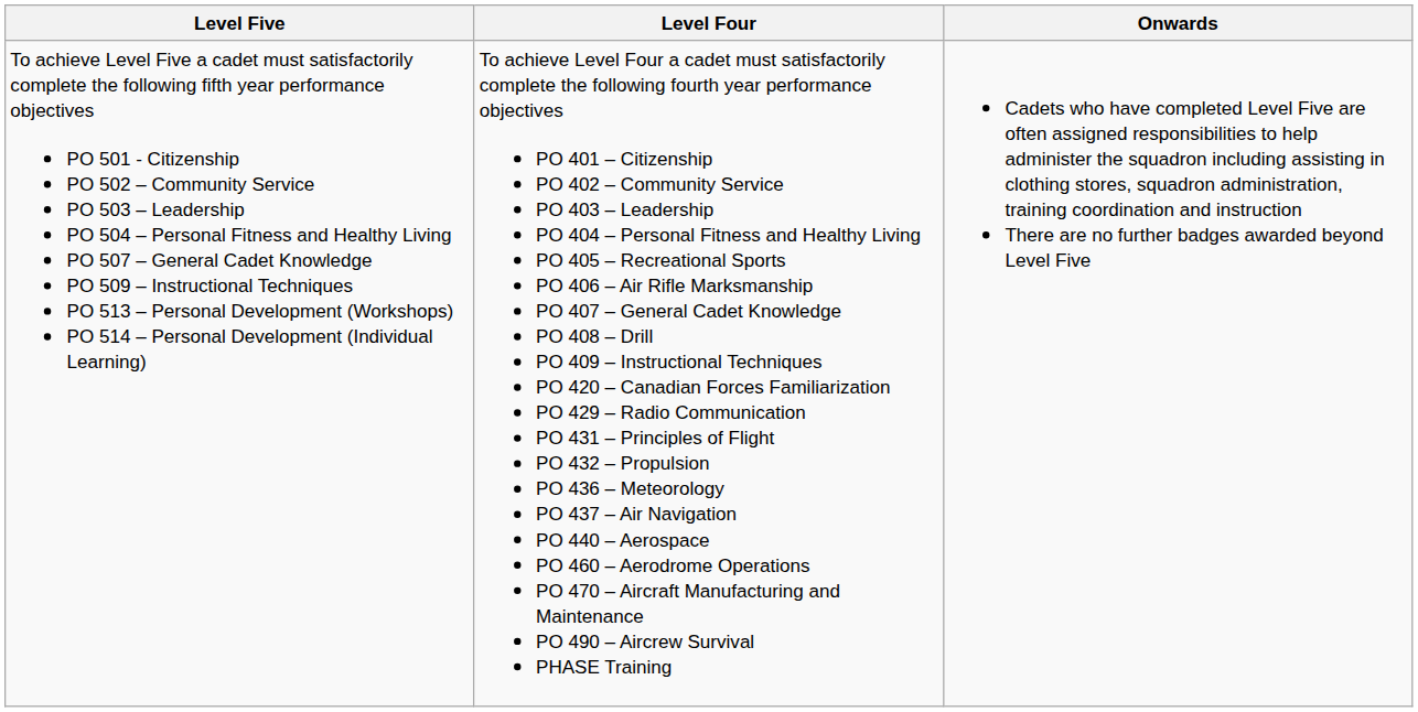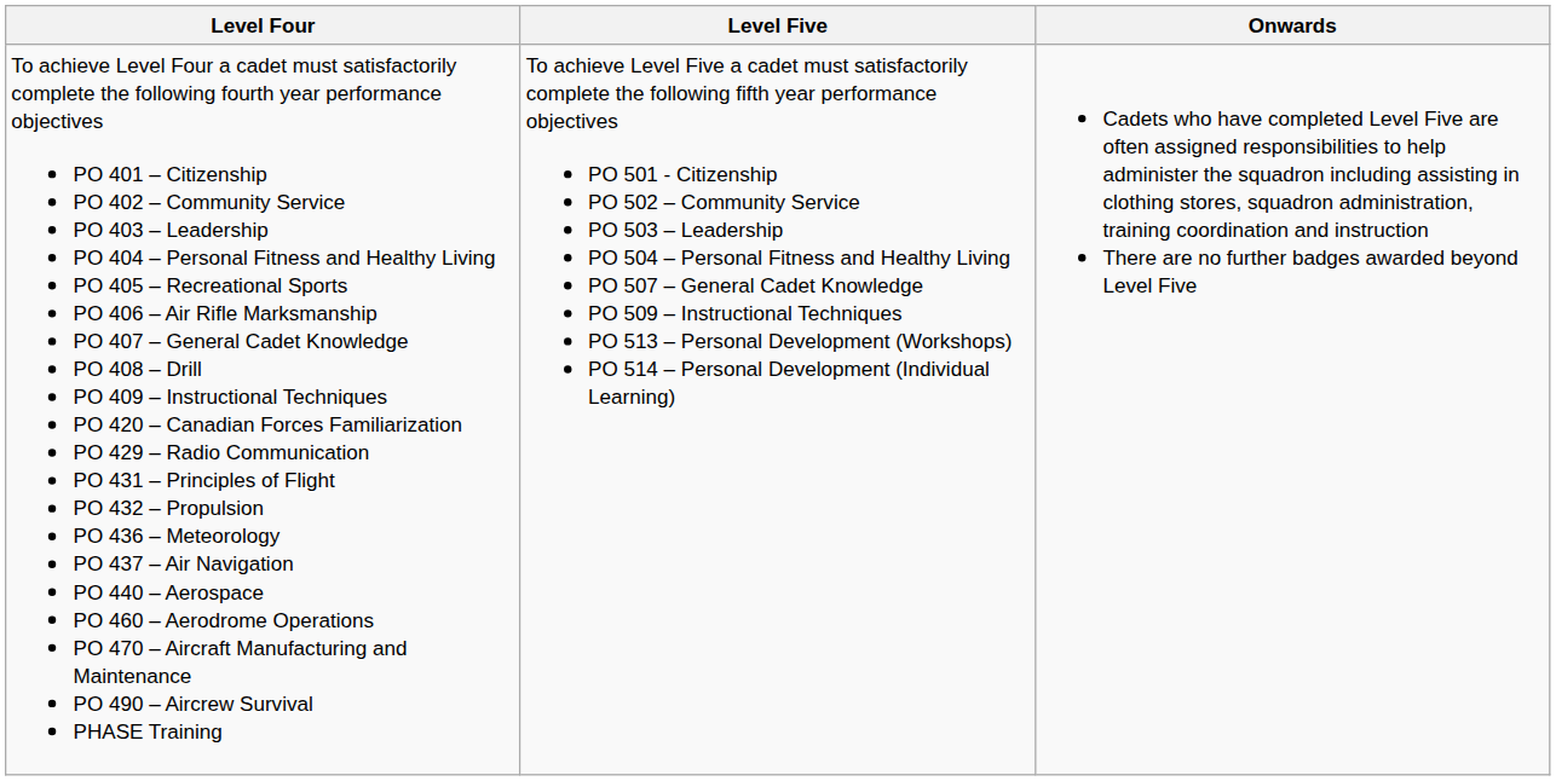columns swapped: Level Four <-> Level Five
